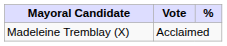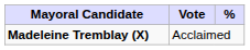Madeleine Tremblay (X) | Mayoral Candidate: normal -> bold
